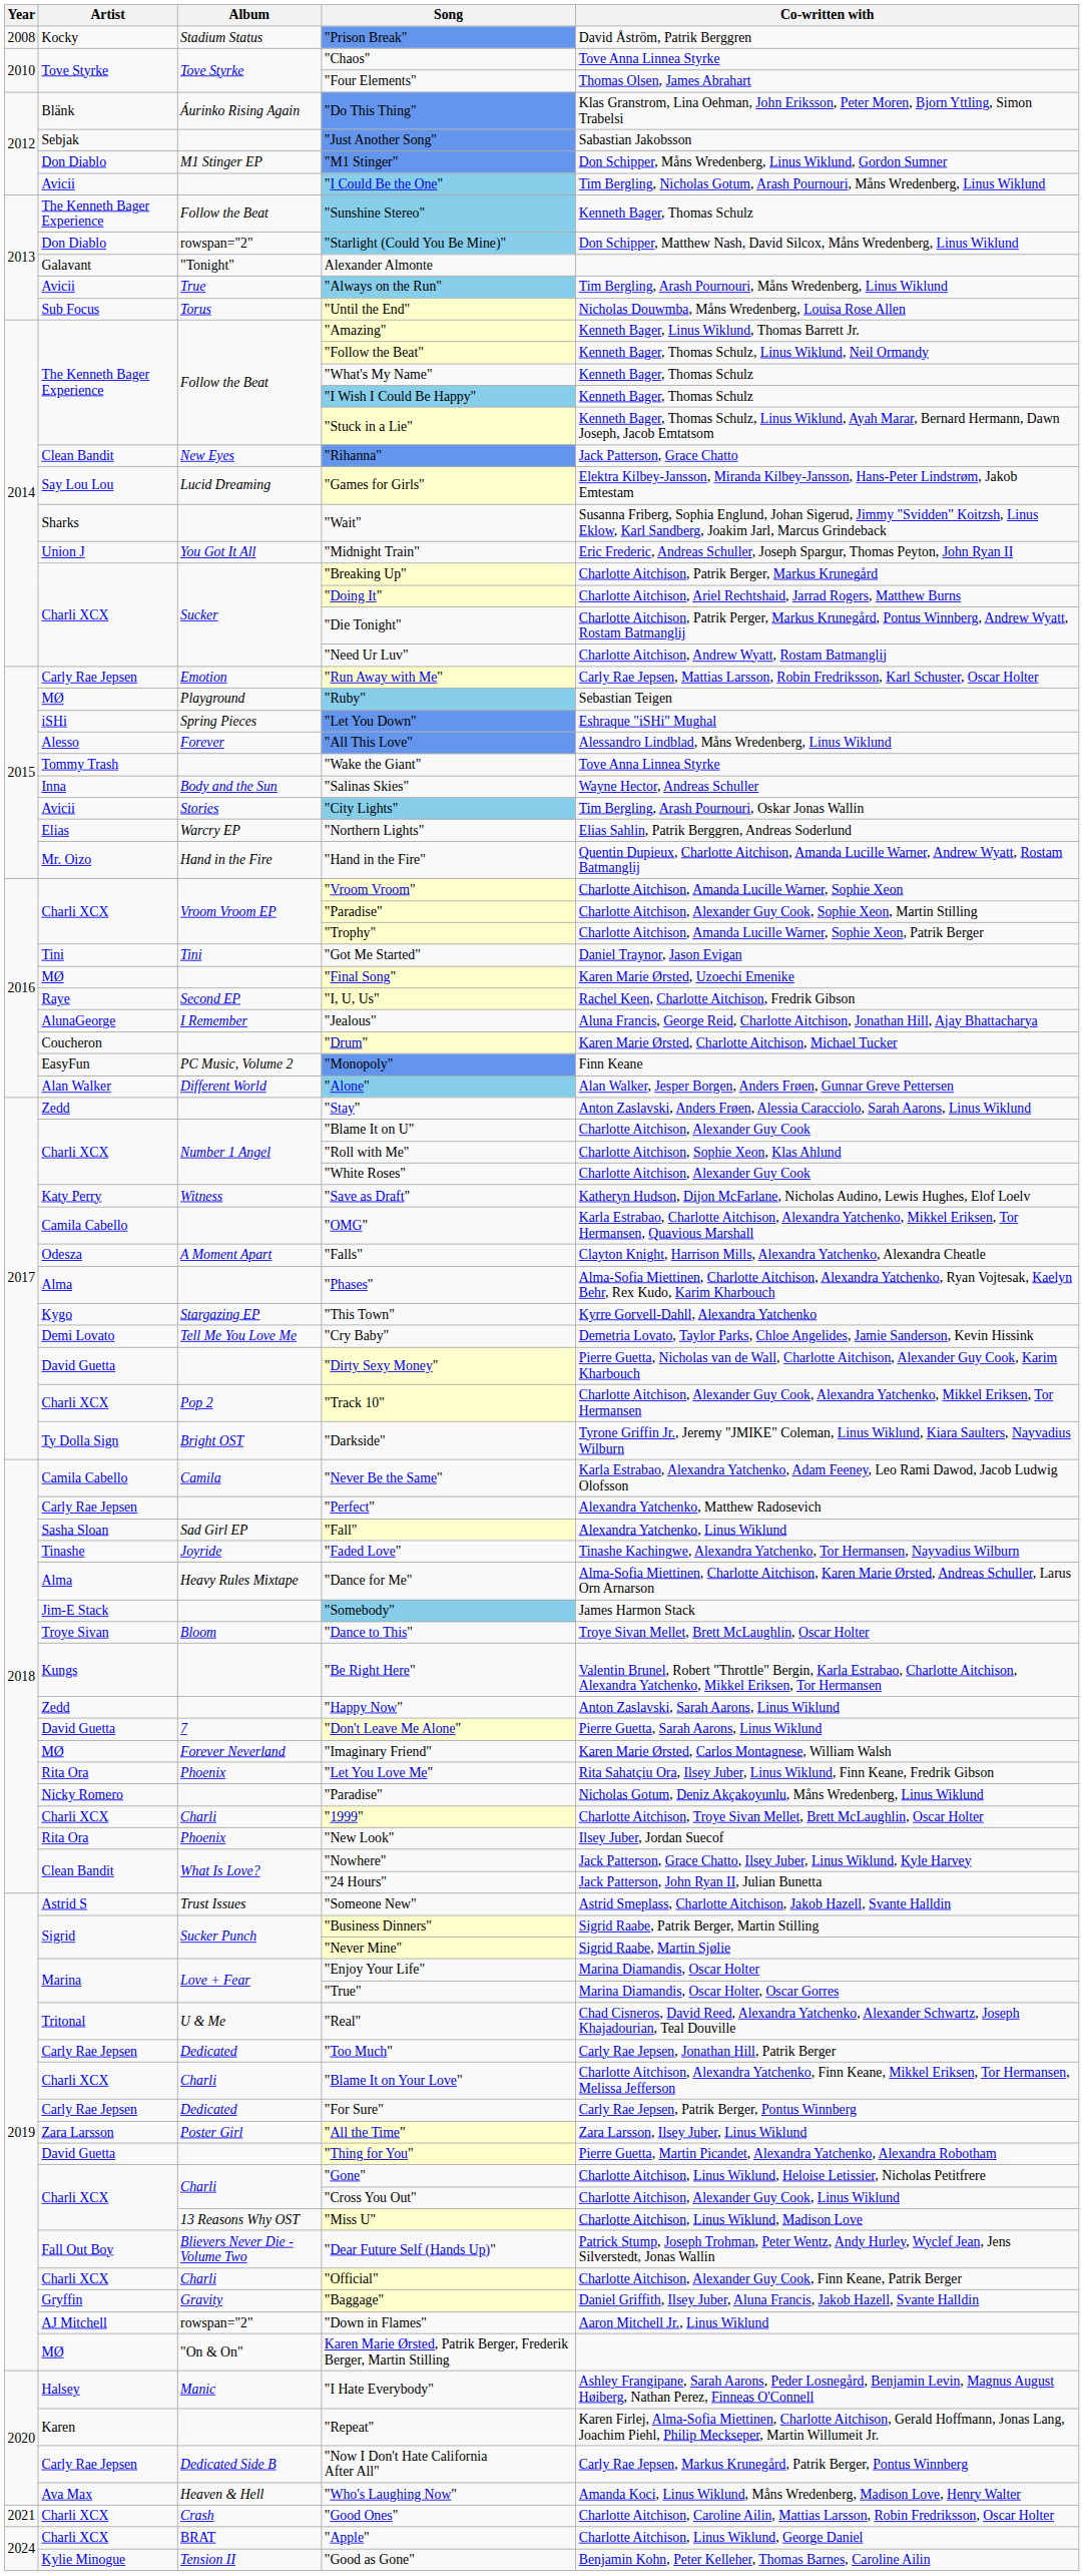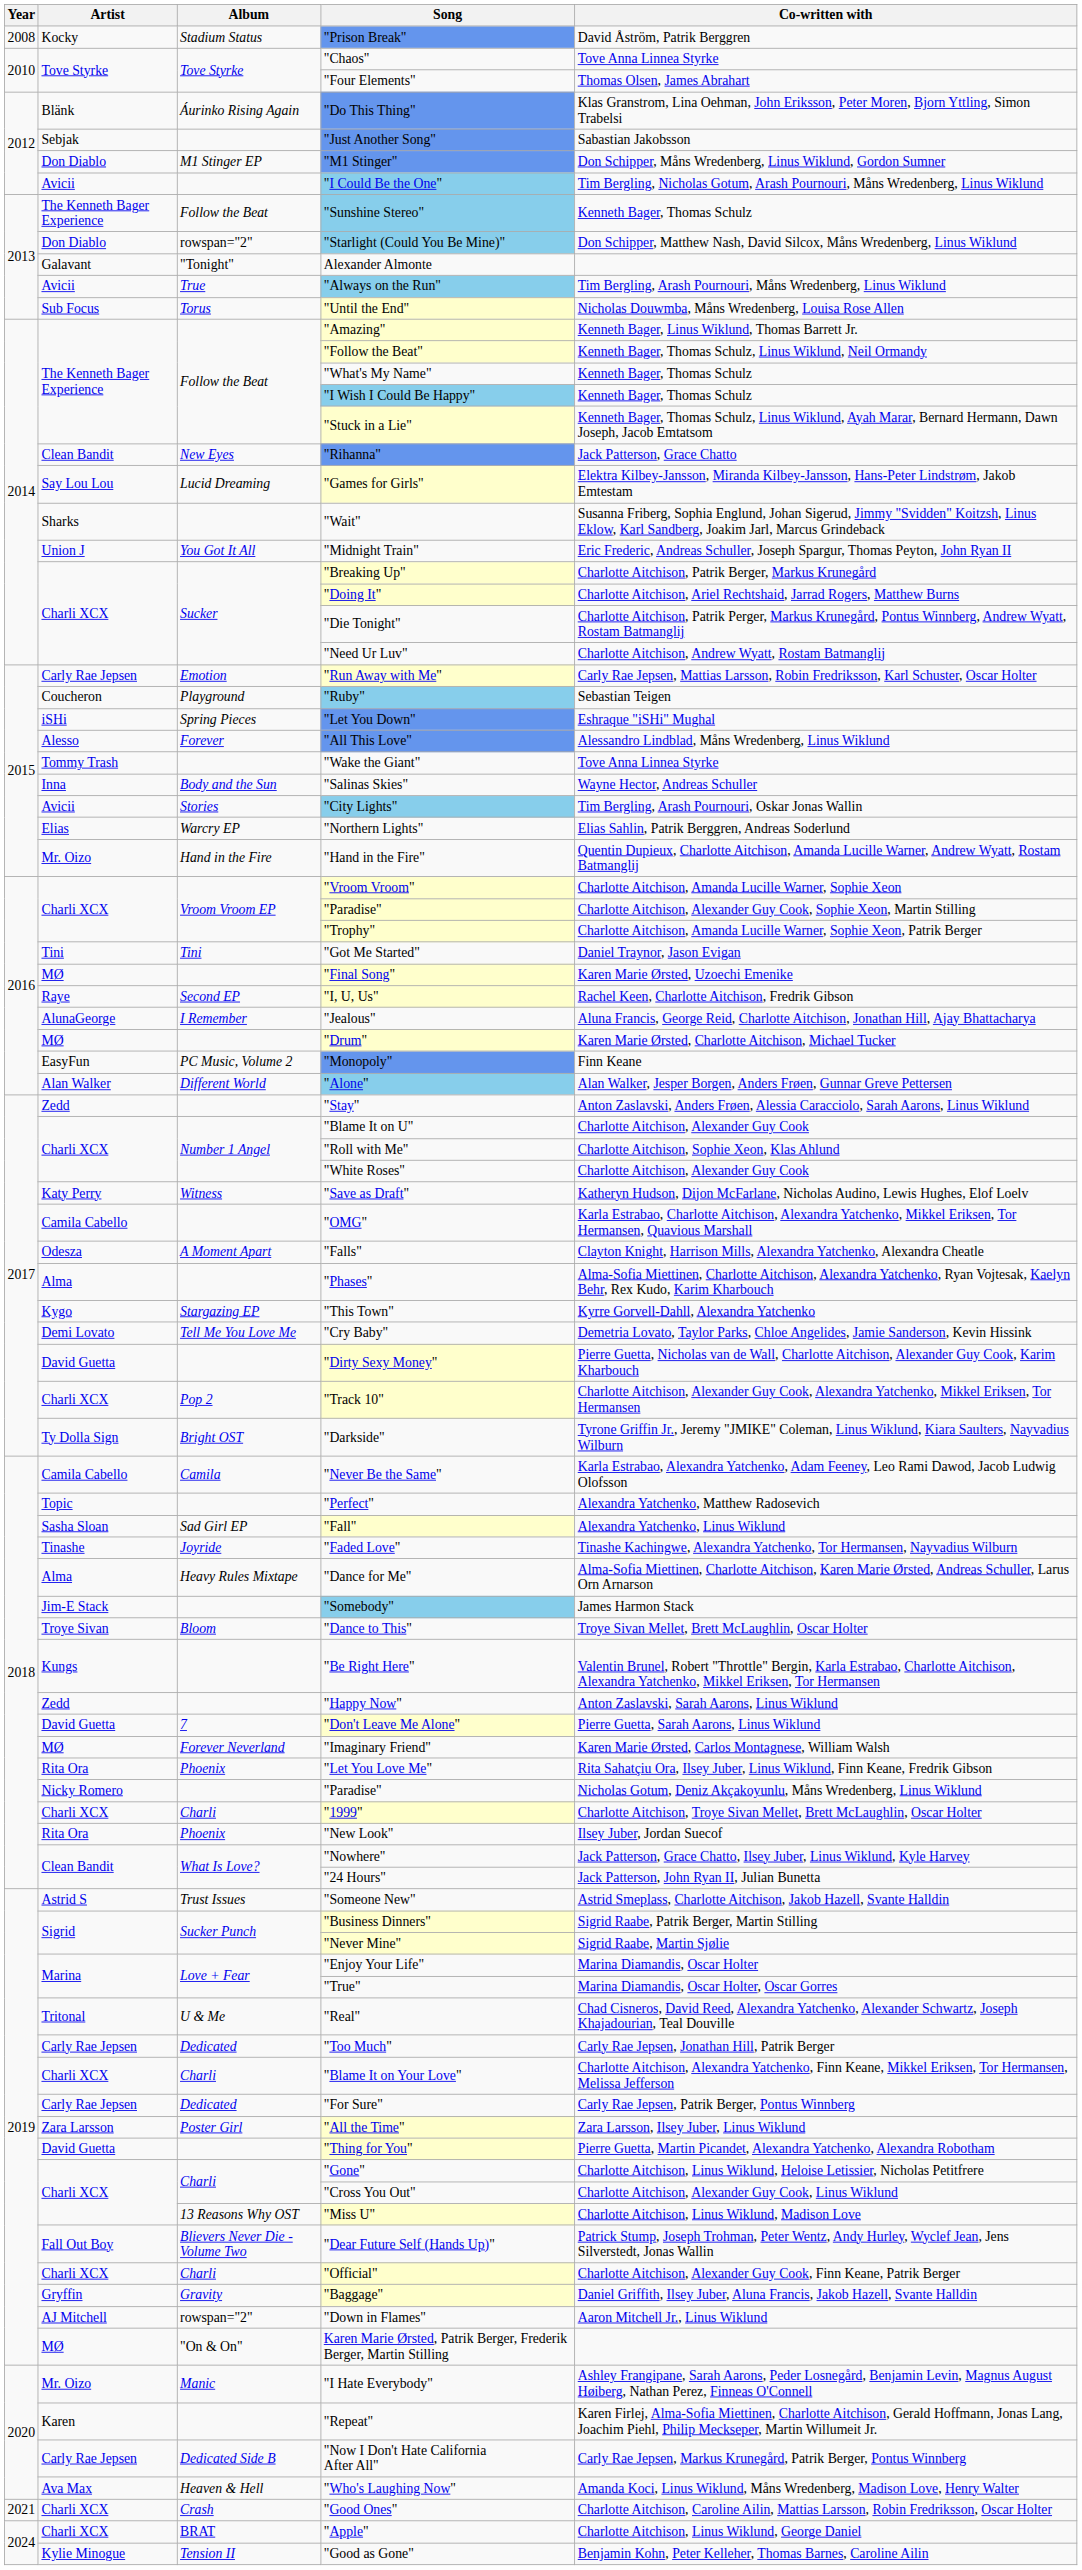"Ruby" | Artist: MØ -> Coucheron
"Drum" | Artist: Coucheron -> MØ
"Perfect" | Artist: Carly Rae Jepsen -> Topic
"I Hate Everybody" | Artist: Halsey -> Mr. Oizo
